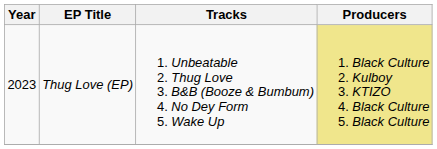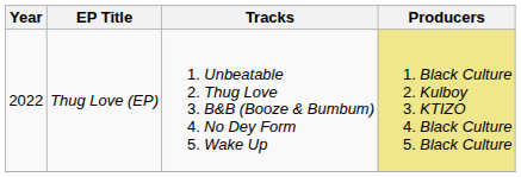Thug Love (EP) | Year: 2023 -> 2022
